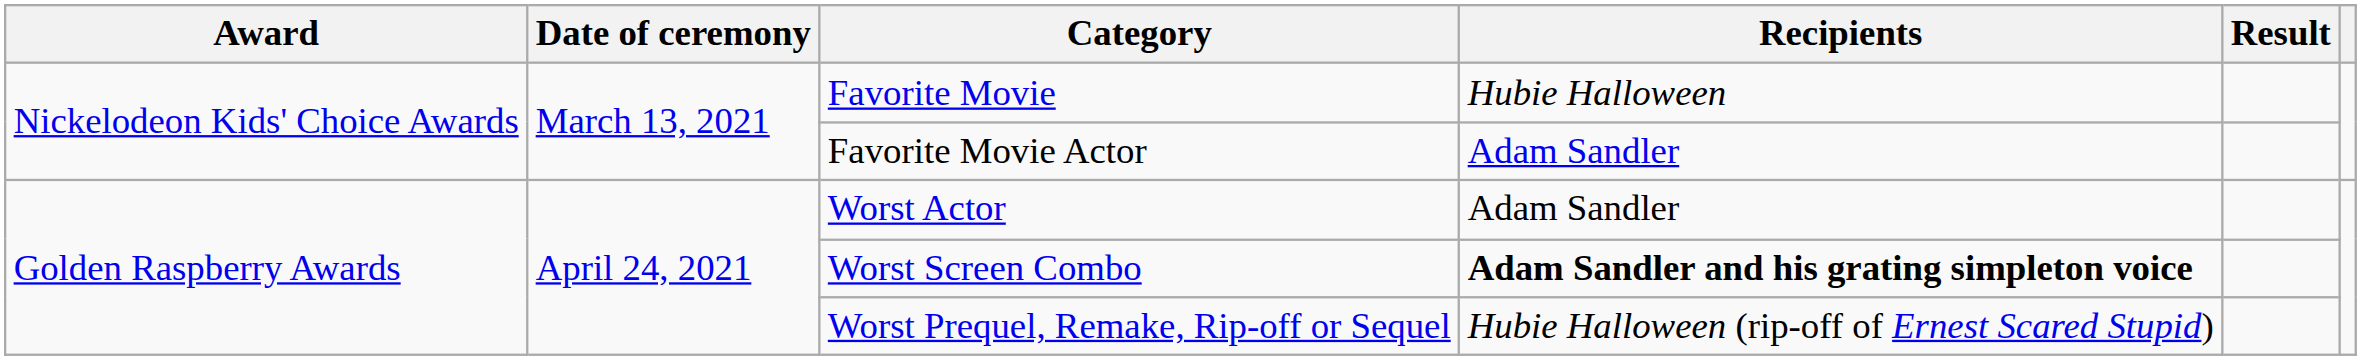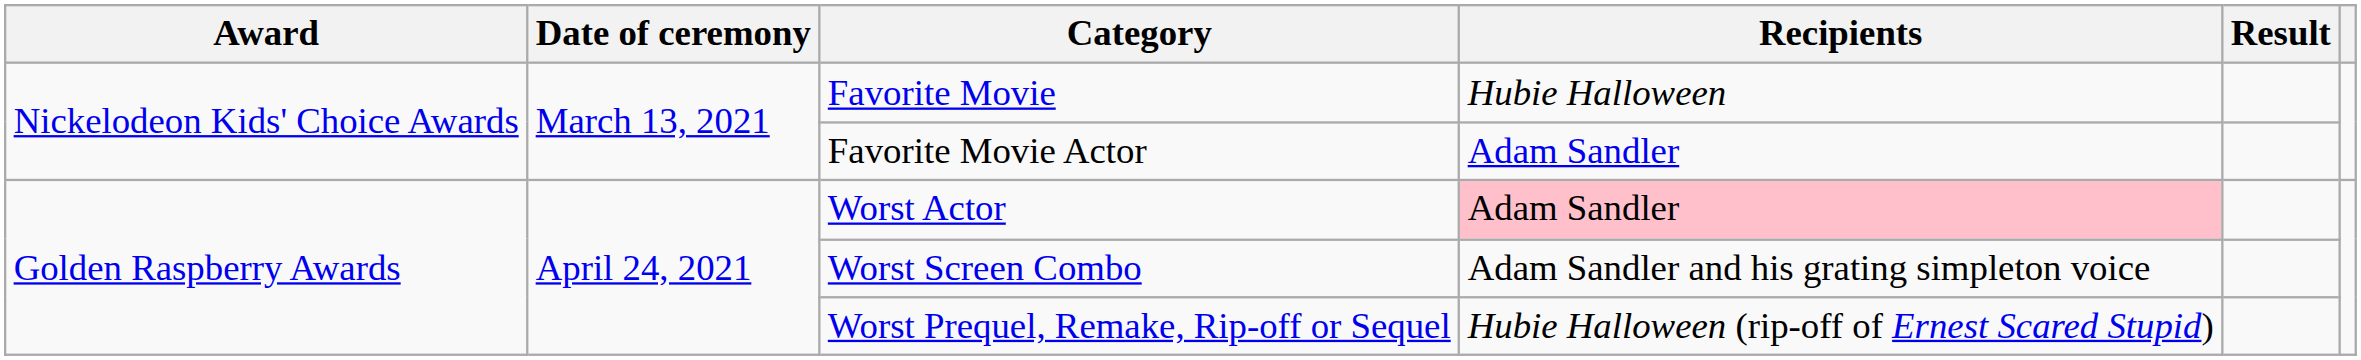Worst Actor | Recipients: no background -> pink background
Worst Screen Combo | Recipients: bold -> normal
